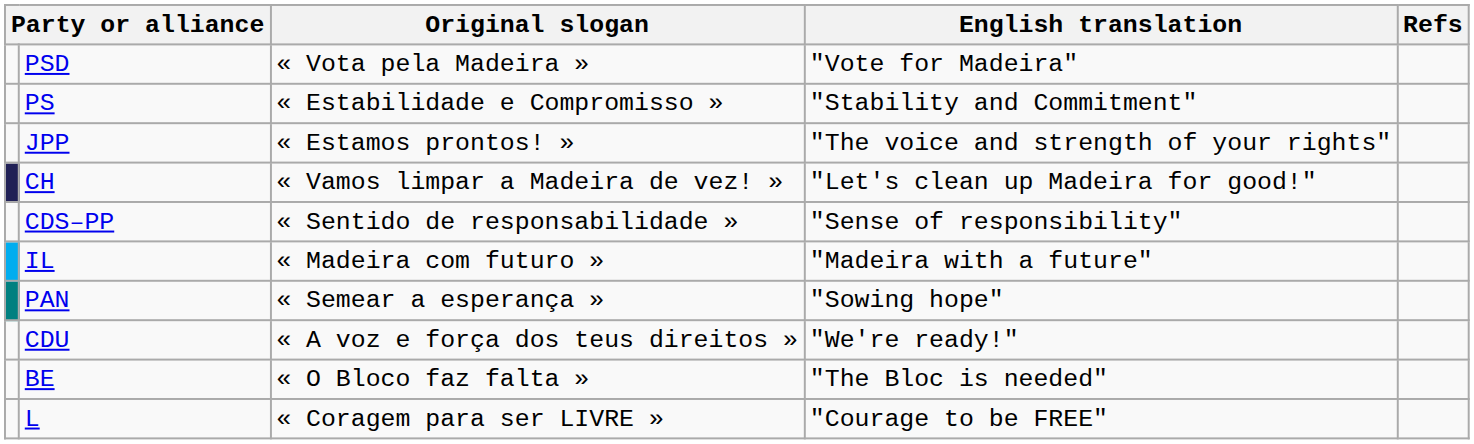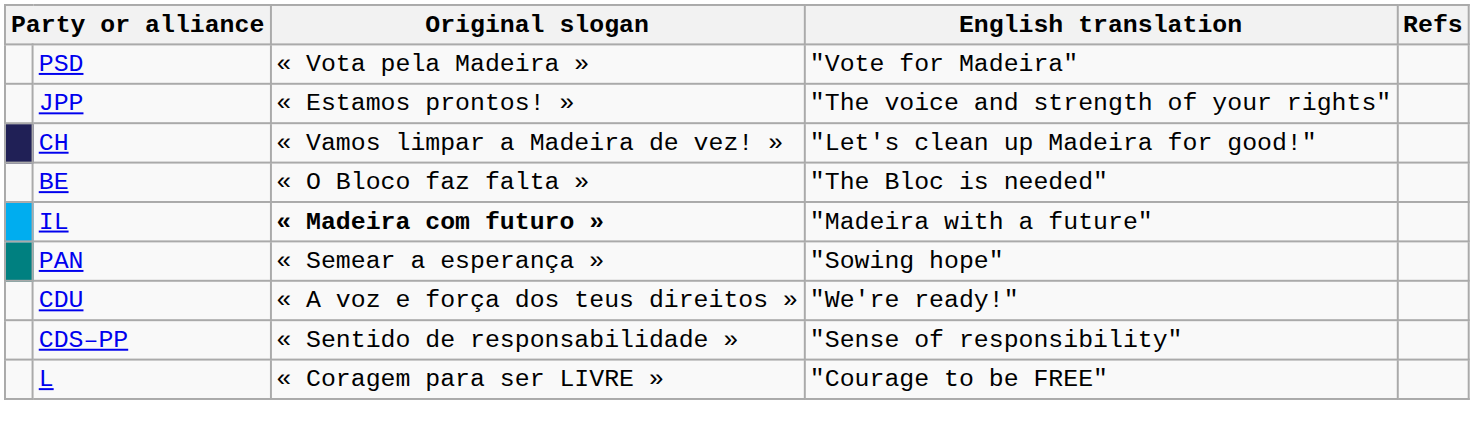- row: PS | « Estabilidade e Compromisso » | "Stability and Commitment"
rows swapped: CDS–PP <-> BE
IL | Original slogan: normal -> bold
